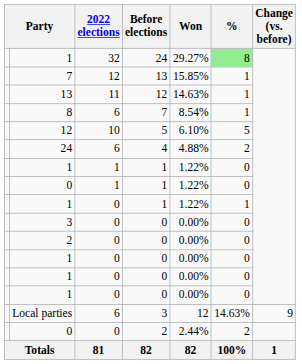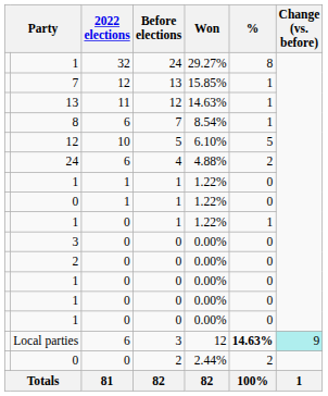1 / 24 | %: lightgreen background -> no background
Local parties | %: normal -> bold
Local parties | Change (vs. before): no background -> paleturquoise background
